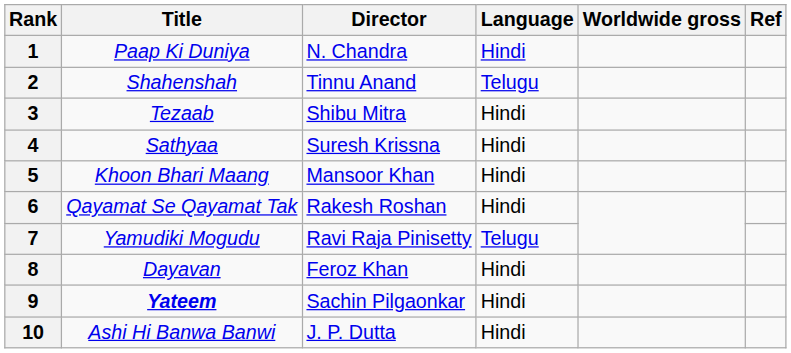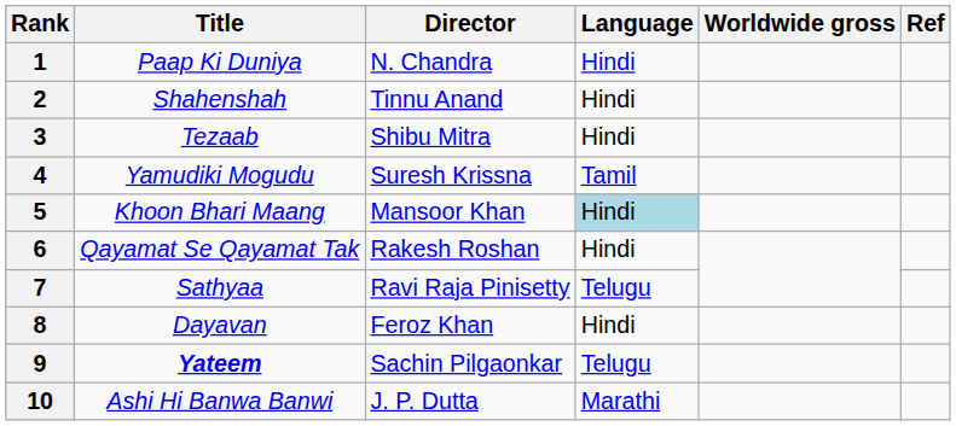2 | Language: Telugu -> Hindi
4 | Title: Sathyaa -> Yamudiki Mogudu
4 | Language: Hindi -> Tamil
5 | Language: no background -> lightblue background
7 | Title: Yamudiki Mogudu -> Sathyaa
9 | Language: Hindi -> Telugu
10 | Language: Hindi -> Marathi
